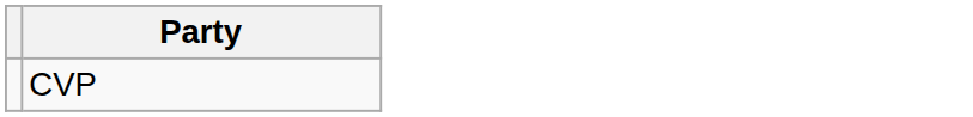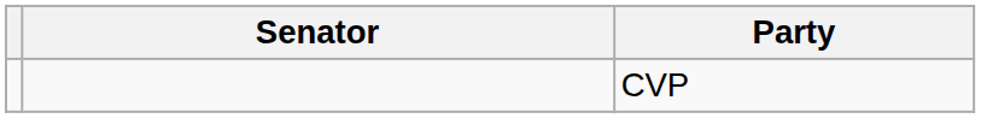+ column: Senator
